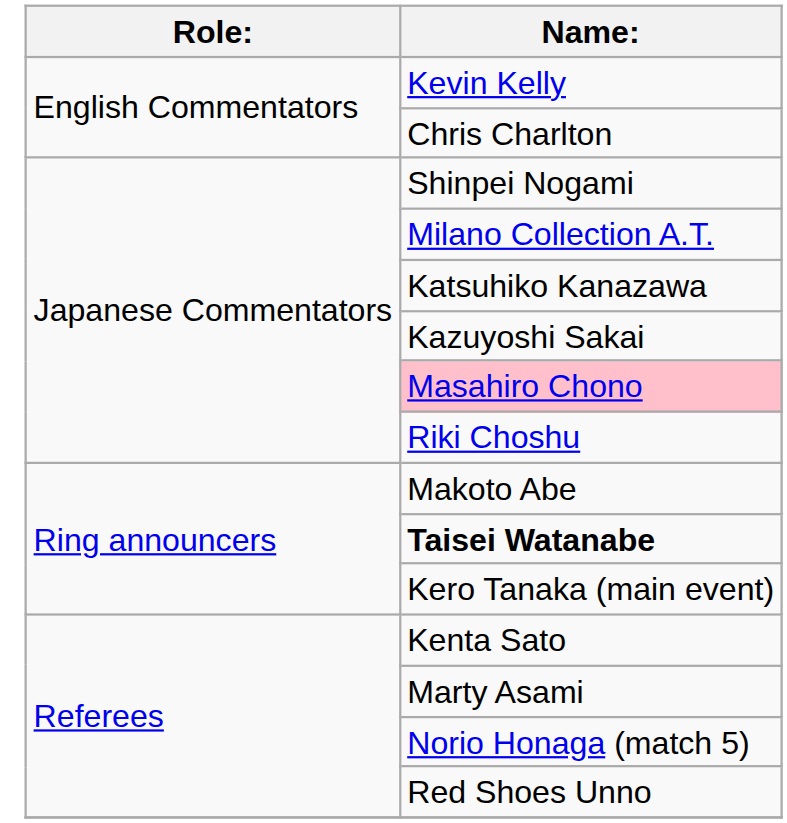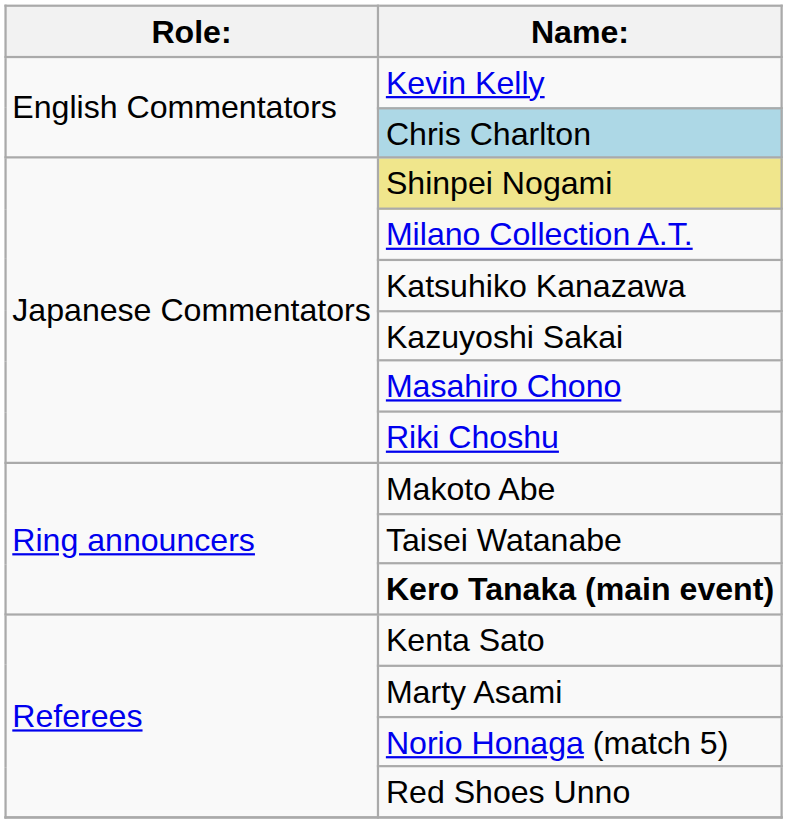Chris Charlton | Name:: no background -> lightblue background
Shinpei Nogami | Name:: no background -> khaki background
Masahiro Chono | Name:: pink background -> no background
Taisei Watanabe | Name:: bold -> normal
Kero Tanaka (main event) | Name:: normal -> bold
